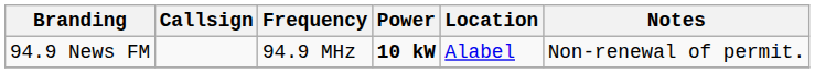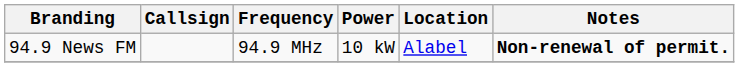94.9 News FM | Power: bold -> normal
94.9 News FM | Notes: normal -> bold
